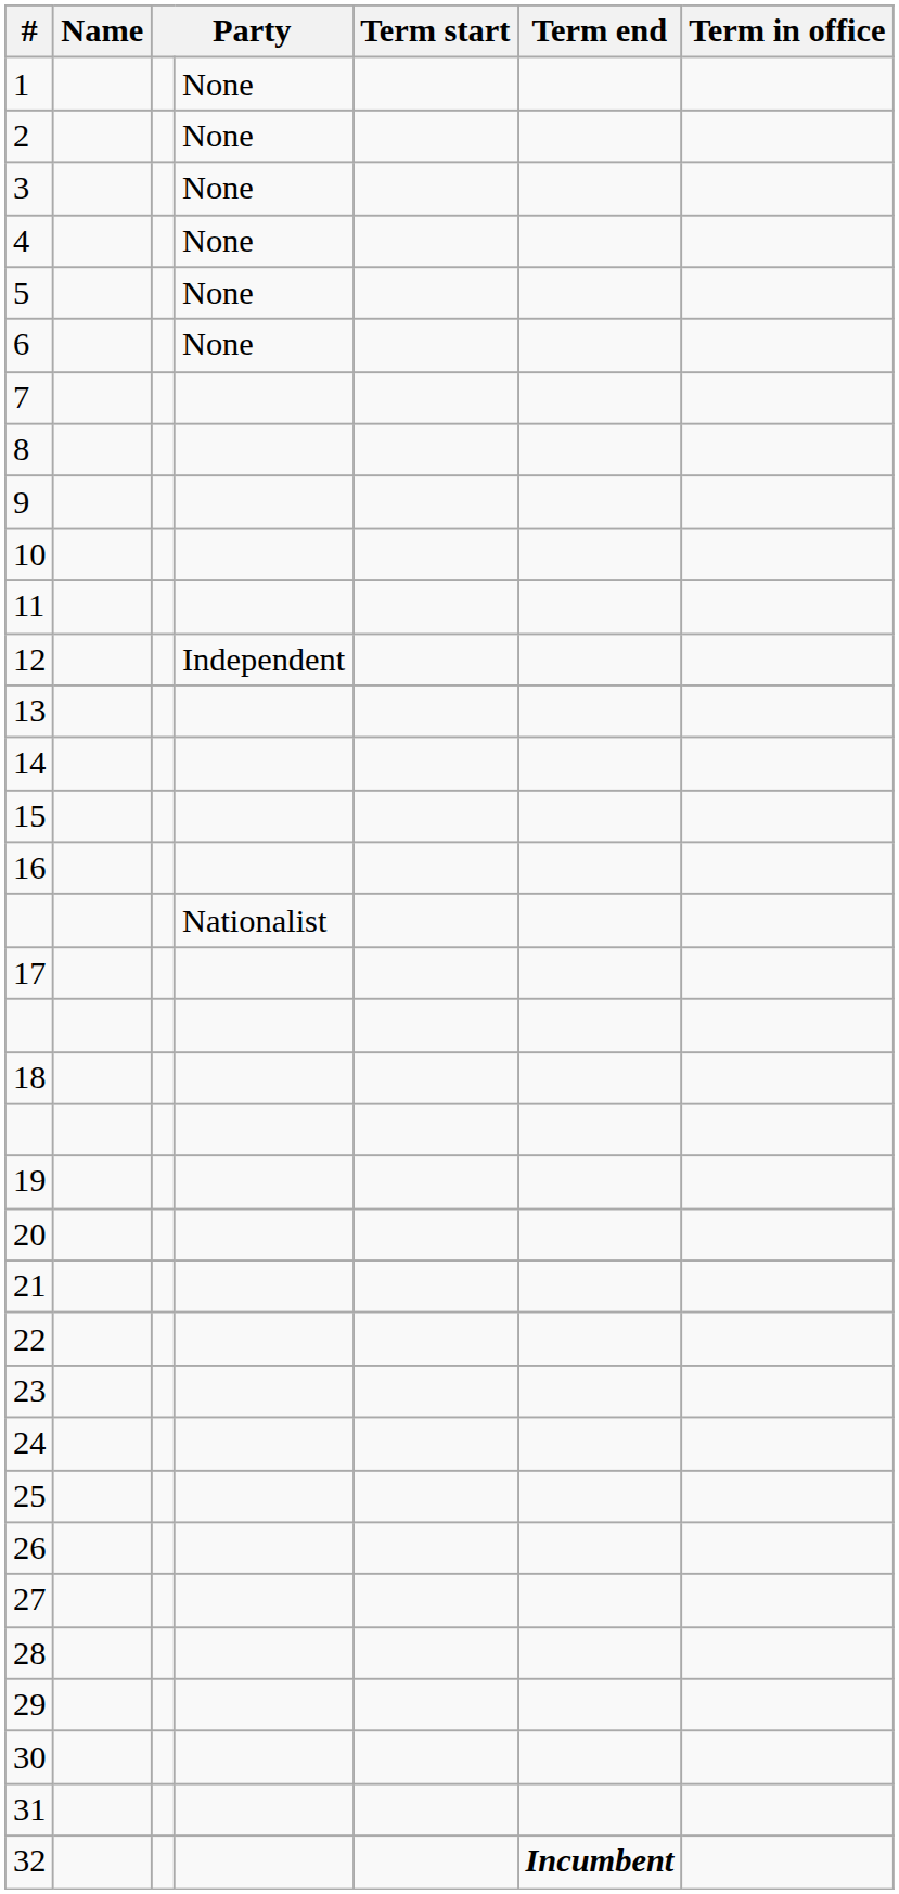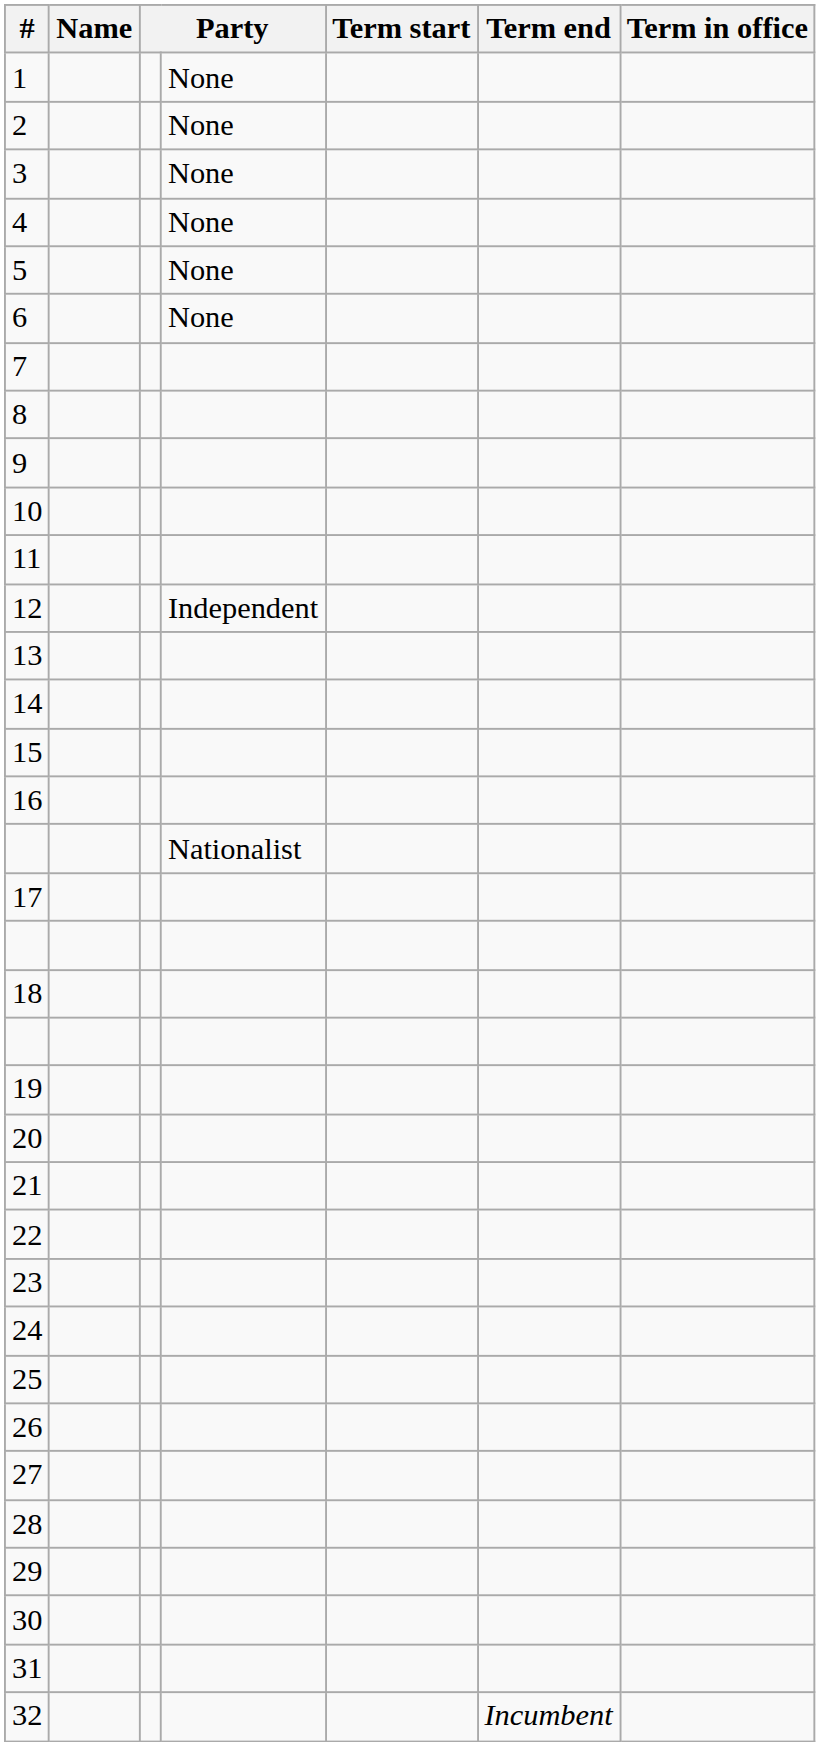32 | Term end: bold -> normal
